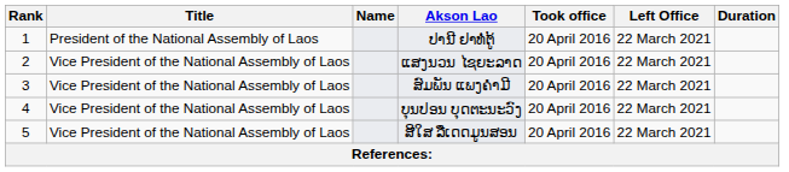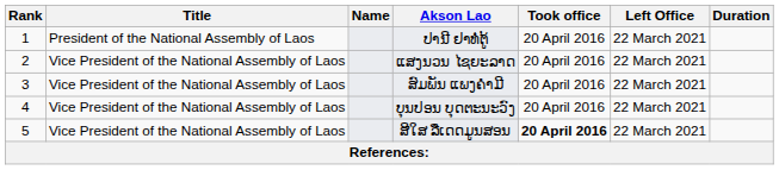ສີໃສ ລືເດດມູນສອນ | Took office: normal -> bold
